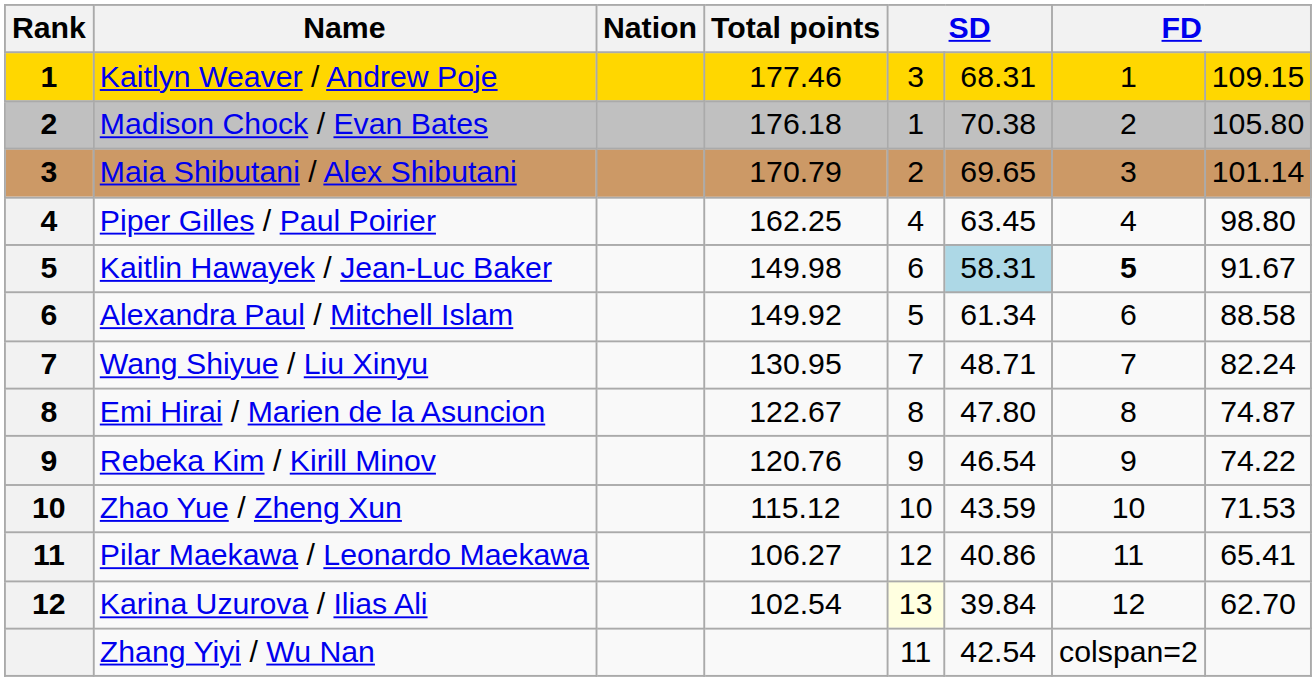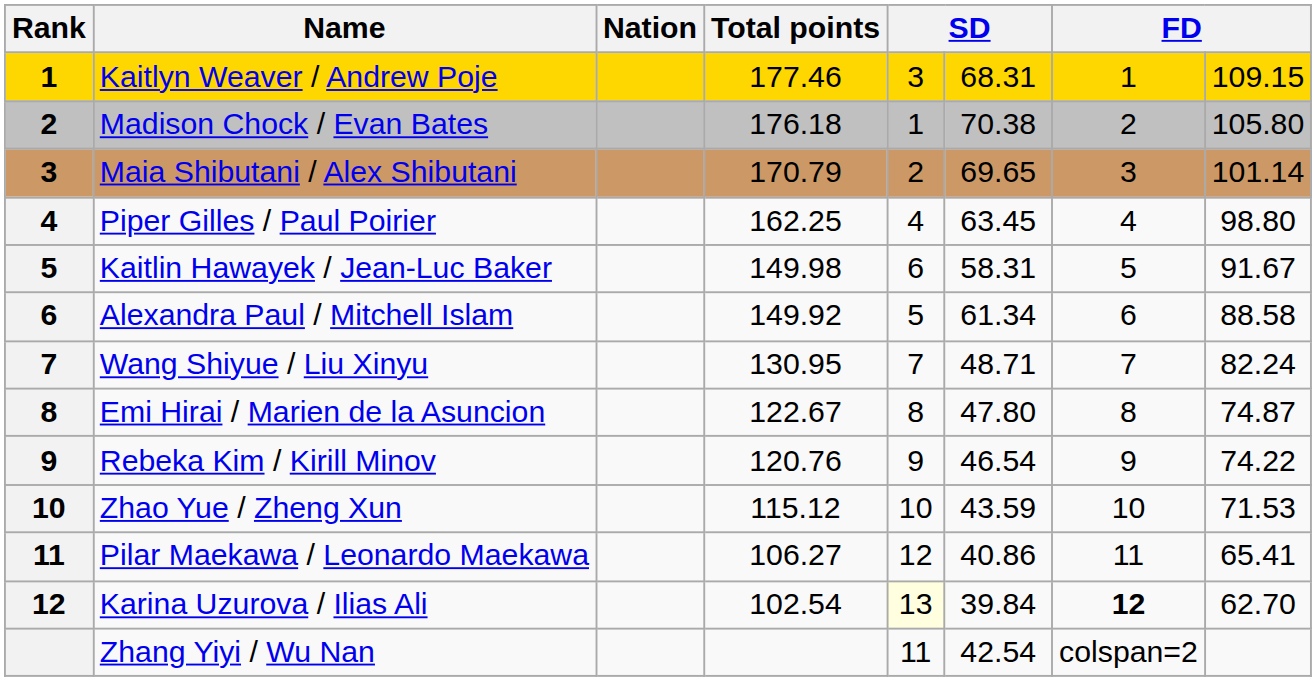Kaitlin Hawayek / Jean-Luc Baker | column 6: lightblue background -> no background
Kaitlin Hawayek / Jean-Luc Baker | column 7: bold -> normal
Karina Uzurova / Ilias Ali | column 7: normal -> bold
